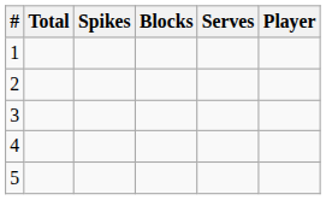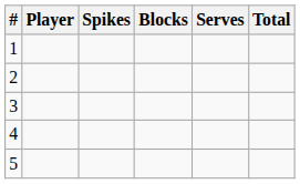columns swapped: Player <-> Total
